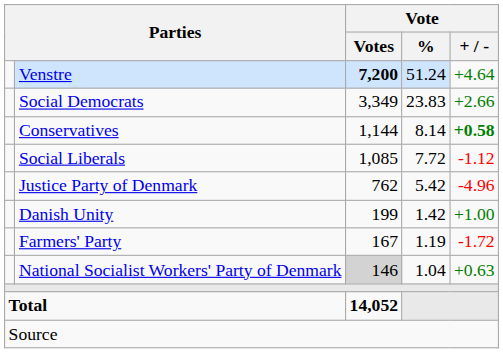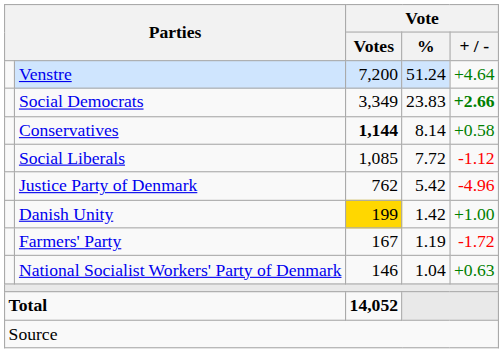Venstre | Vote / Votes: bold -> normal
Social Democrats | Vote / + / -: normal -> bold
Conservatives | Vote / Votes: normal -> bold
Conservatives | Vote / + / -: bold -> normal
Danish Unity | Vote / Votes: no background -> gold background
National Socialist Workers' Party of Denmark | Vote / Votes: lightgrey background -> no background
